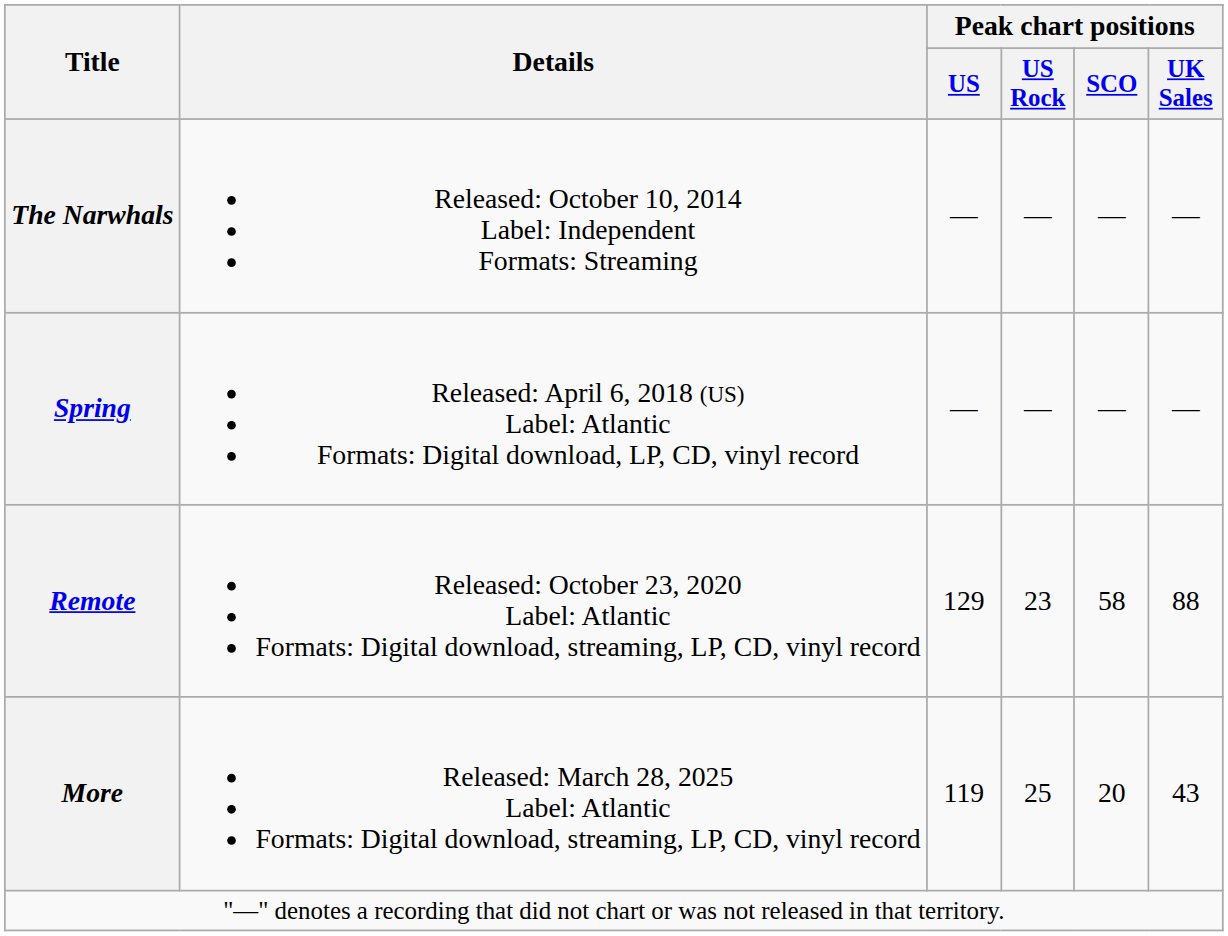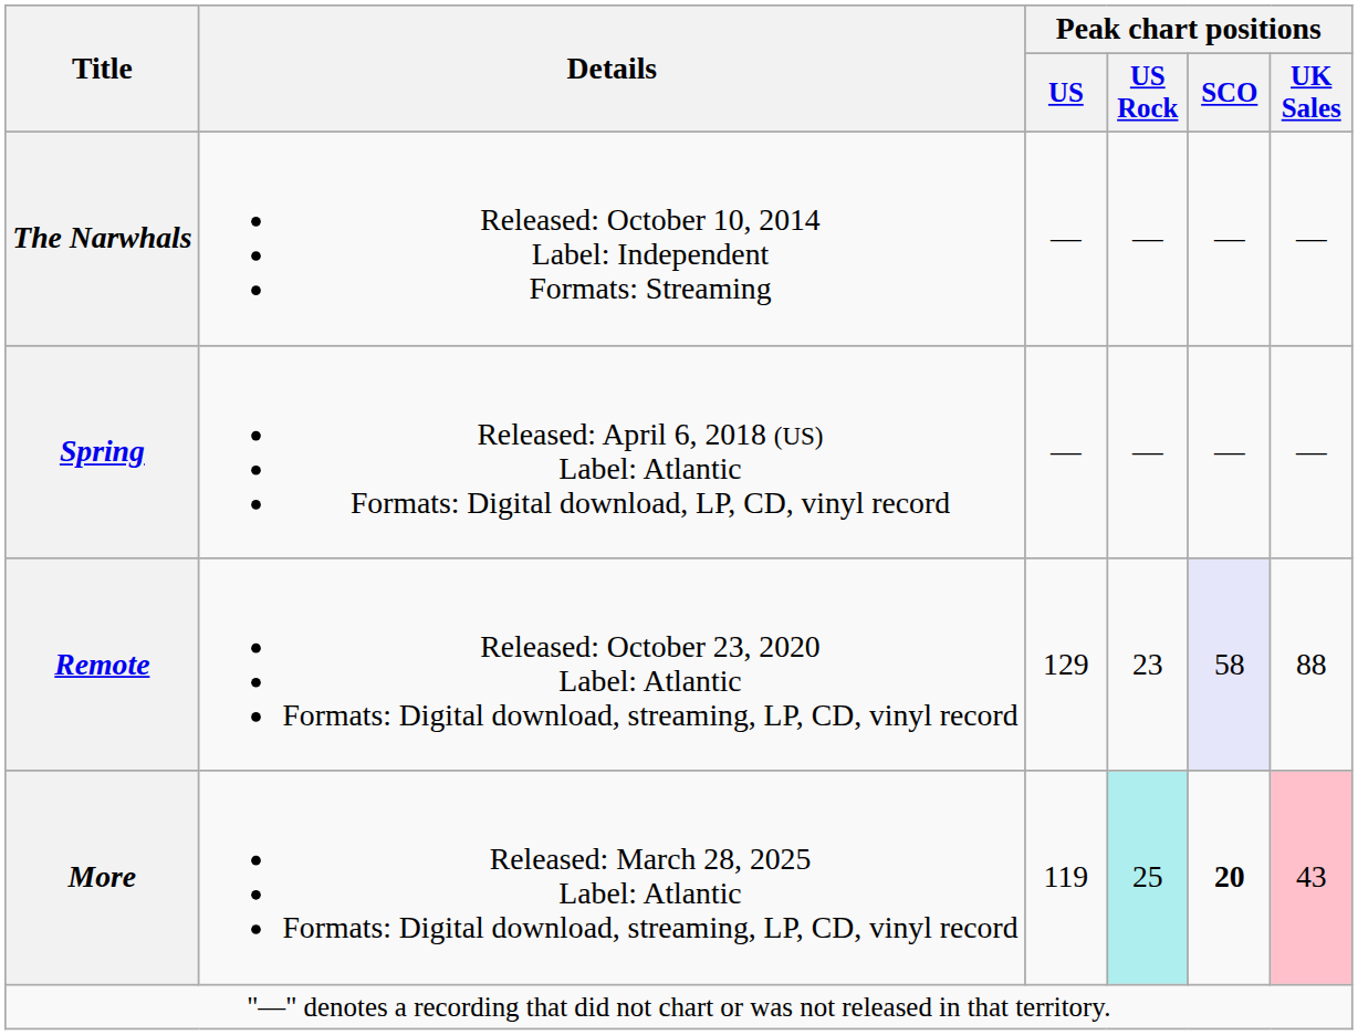Remote | Peak chart positions / SCO: no background -> lavender background
More | Peak chart positions / US Rock: no background -> paleturquoise background
More | Peak chart positions / SCO: normal -> bold
More | Peak chart positions / UK Sales: no background -> pink background
